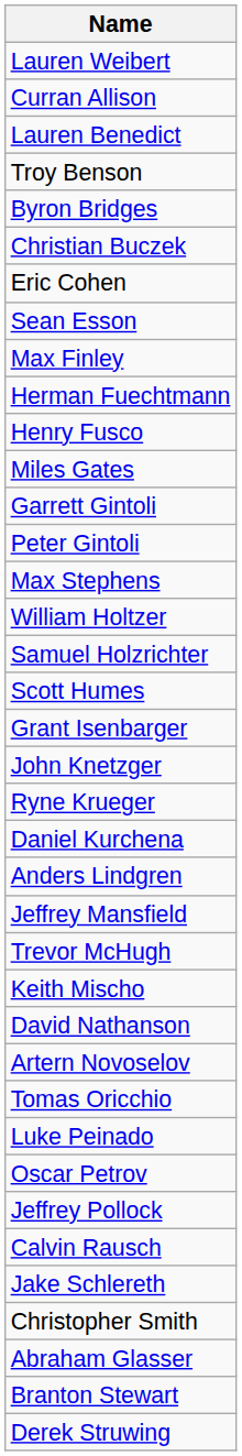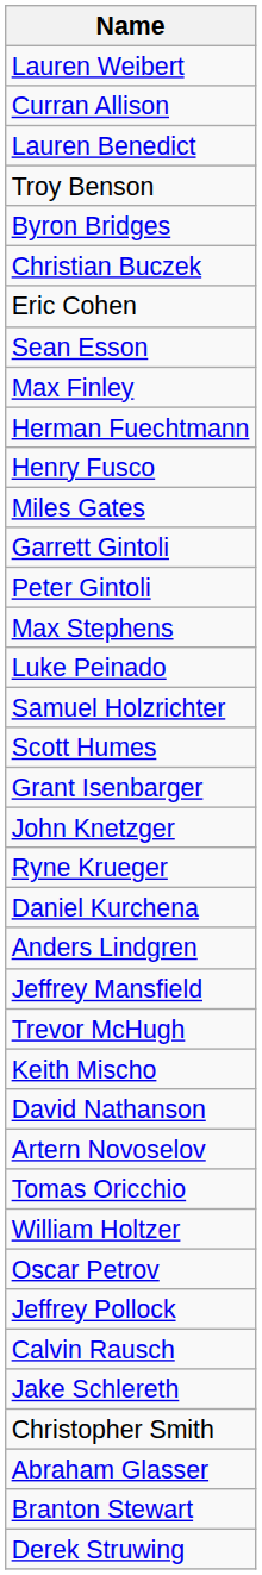row 17 | column 1: William Holtzer -> Luke Peinado
row 31 | column 1: Luke Peinado -> William Holtzer
